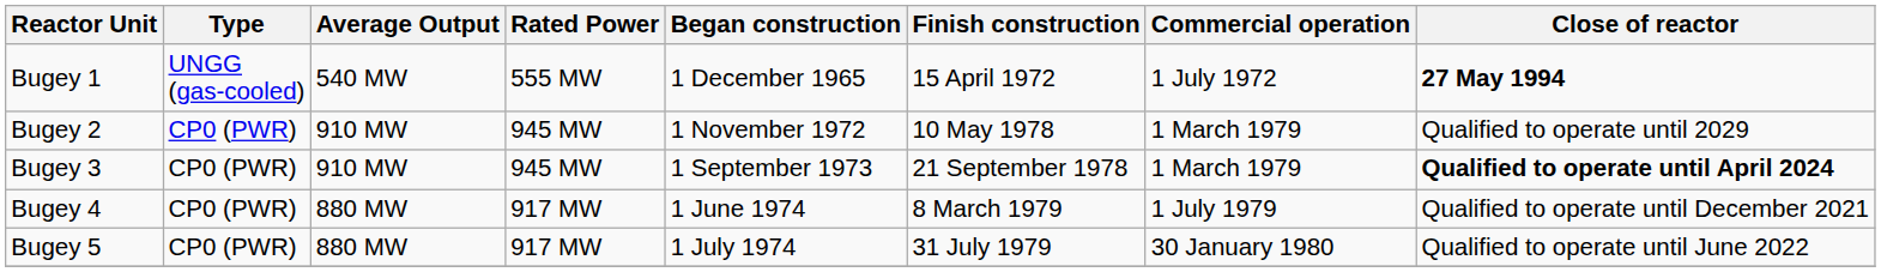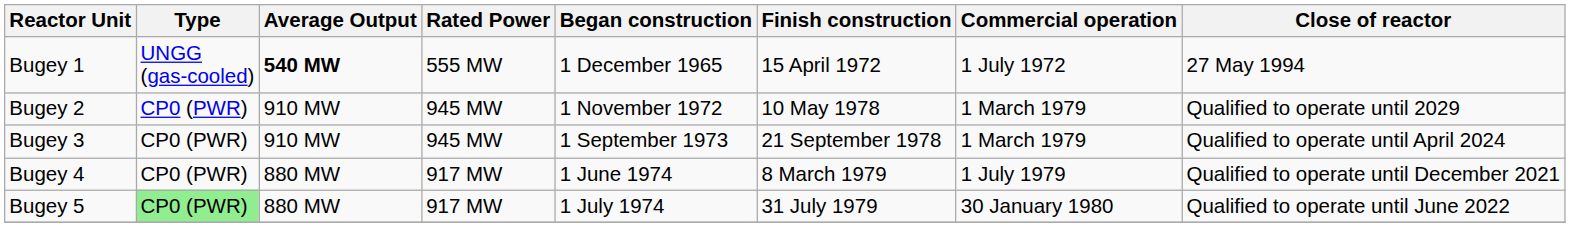Bugey 1 | Average Output: normal -> bold
Bugey 1 | Close of reactor: bold -> normal
Bugey 3 | Close of reactor: bold -> normal
Bugey 5 | Type: no background -> lightgreen background
